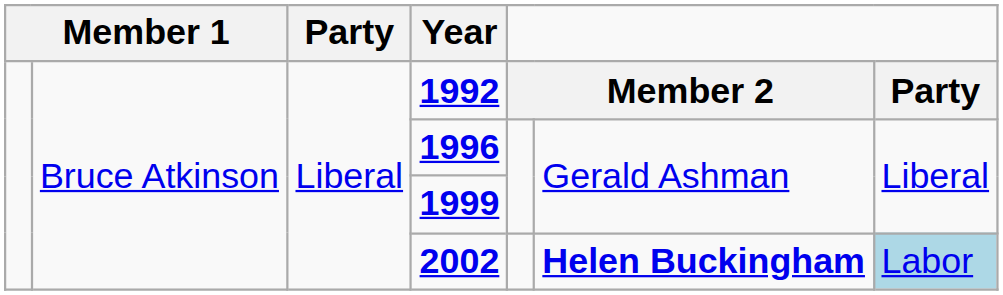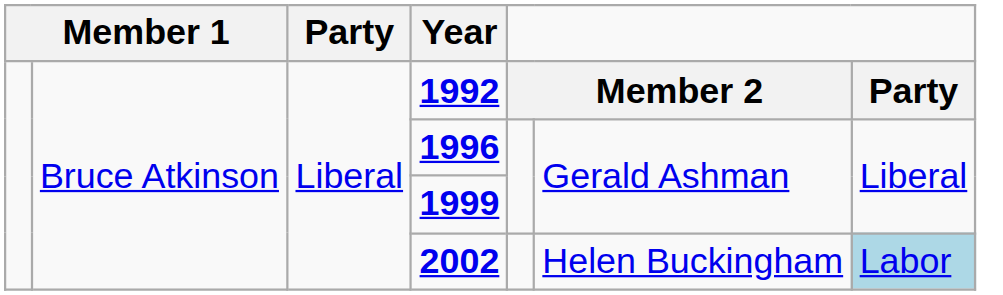2002 | column 6: bold -> normal
